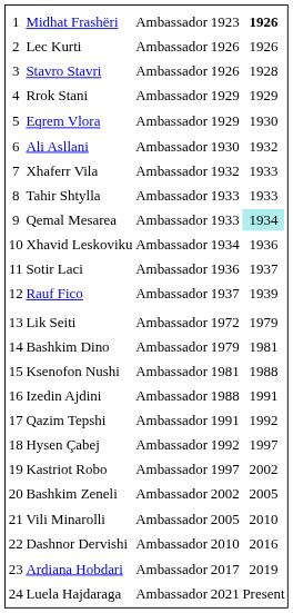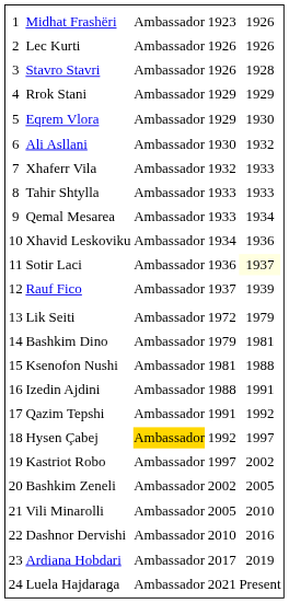Midhat Frashëri | column 5: bold -> normal
Qemal Mesarea | column 5: paleturquoise background -> no background
Sotir Laci | column 5: no background -> lightyellow background
Hysen Çabej | column 3: no background -> gold background
